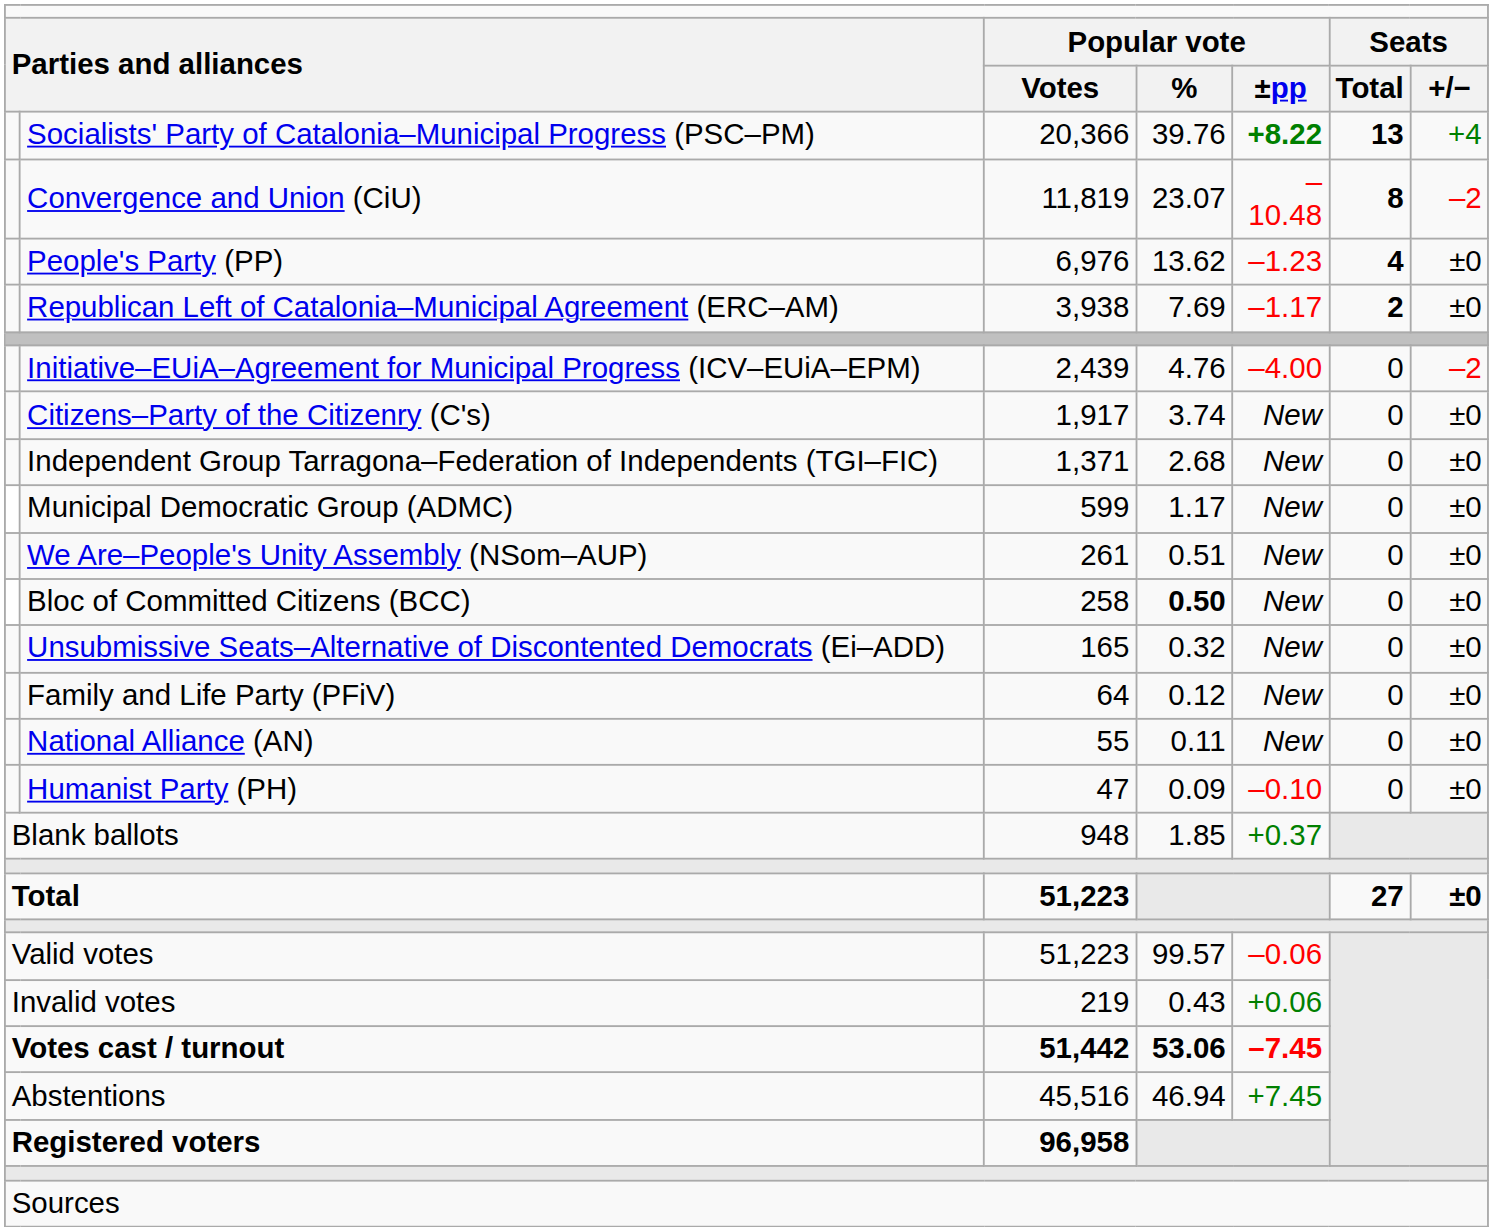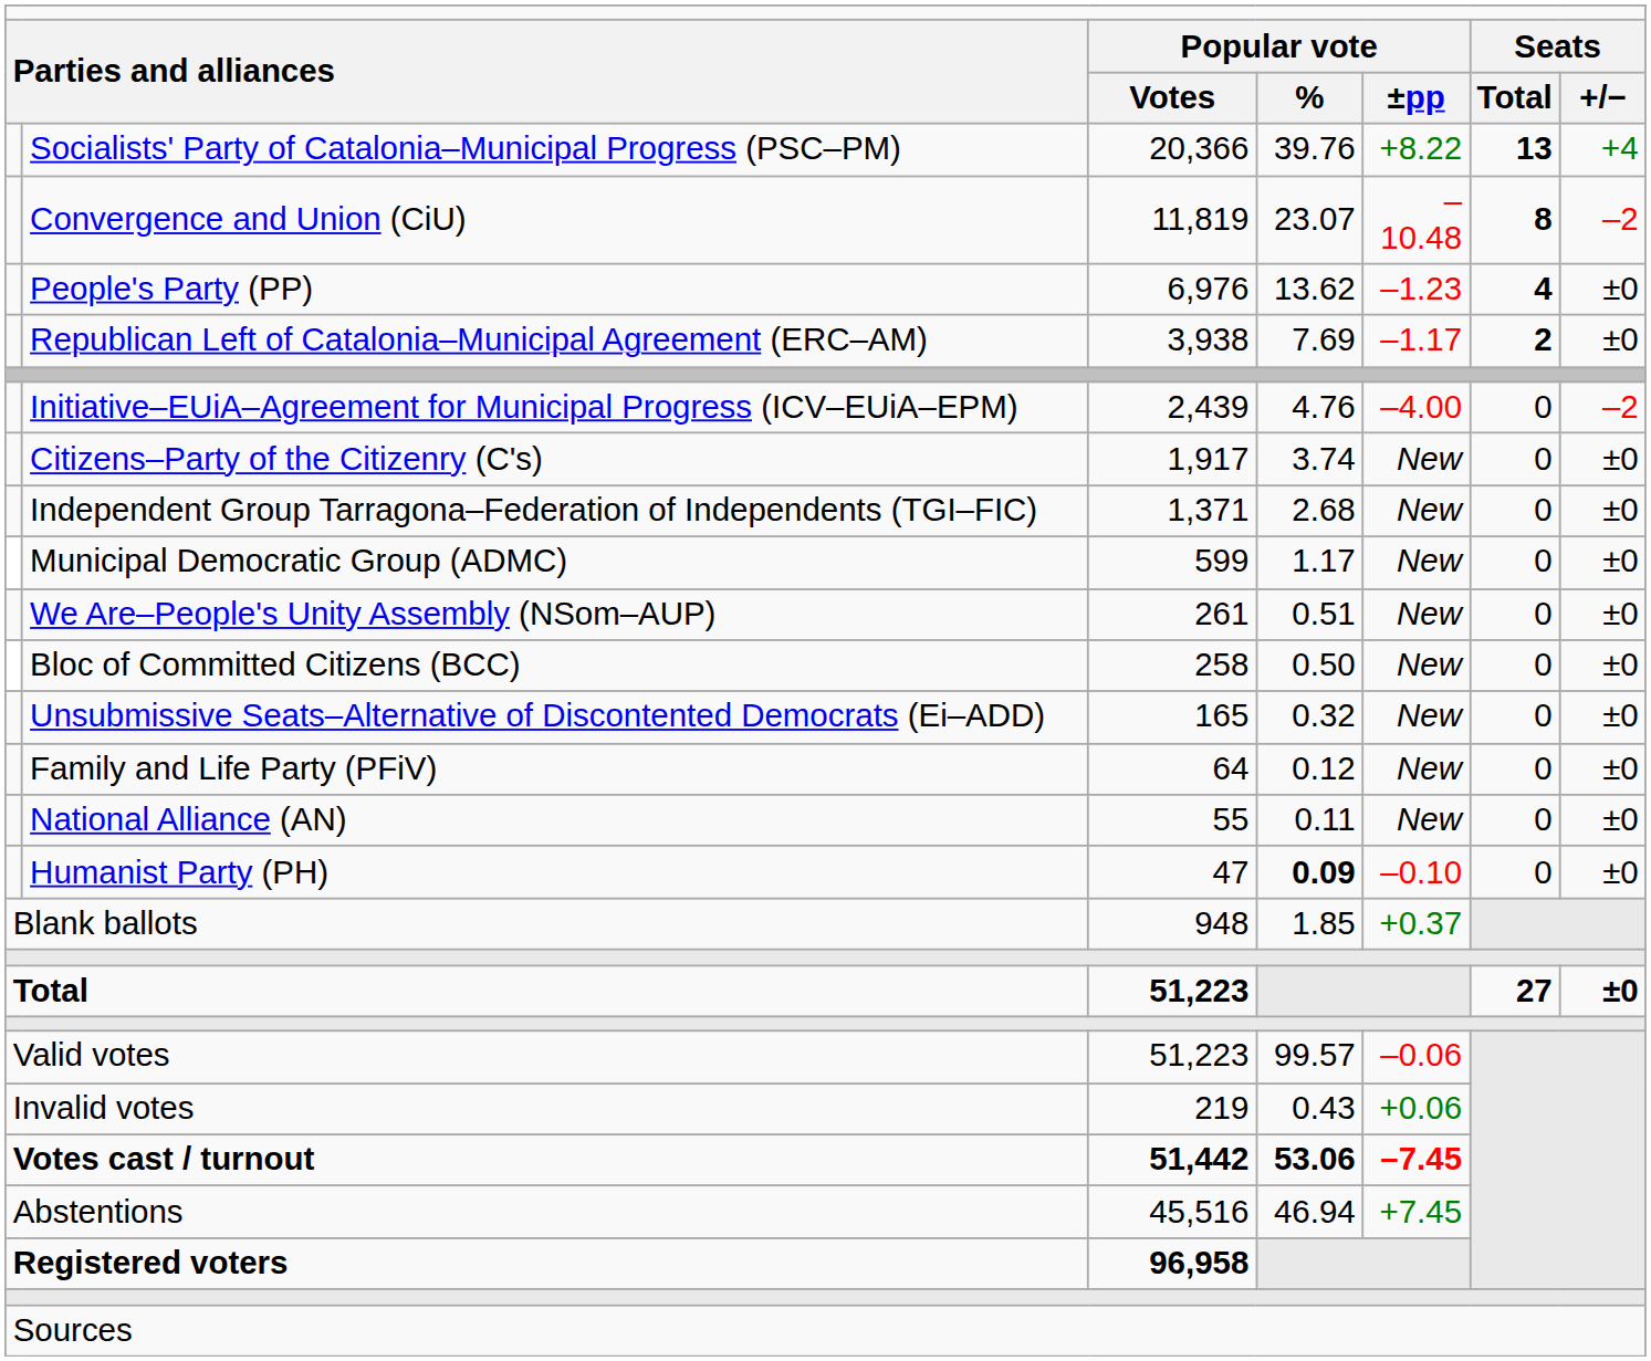Socialists' Party of Catalonia–Municipal Progress (PSC–PM) | column 5: bold -> normal
Bloc of Committed Citizens (BCC) | column 4: bold -> normal
Humanist Party (PH) | column 4: normal -> bold
